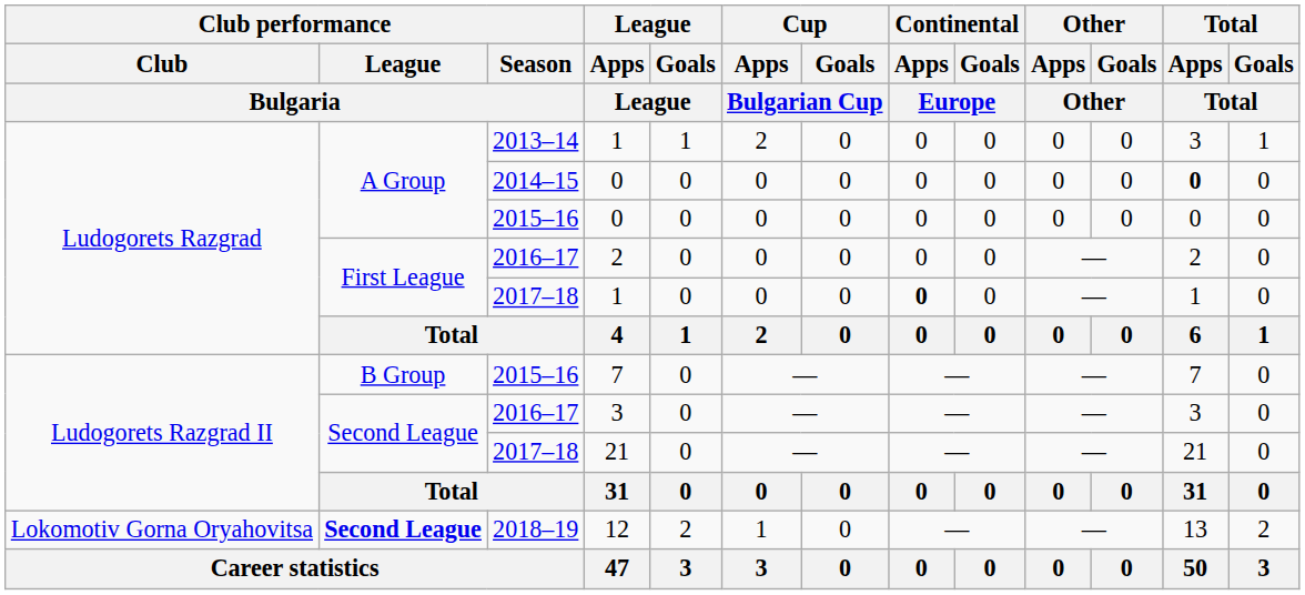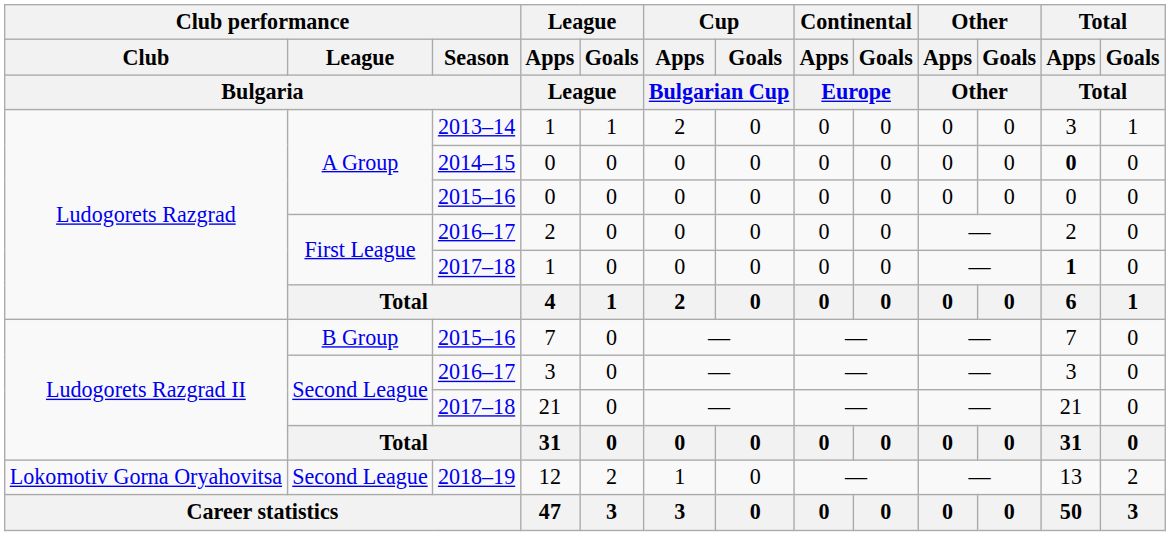2017–18 / 1 | Continental / Apps / Europe: bold -> normal
2017–18 / 1 | Total / Apps / Total: normal -> bold
12 | Club performance / League / Bulgaria: bold -> normal
